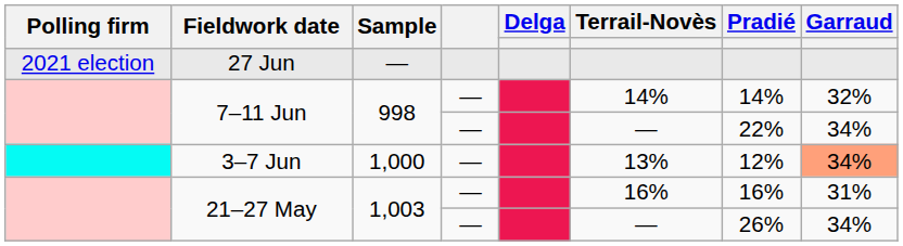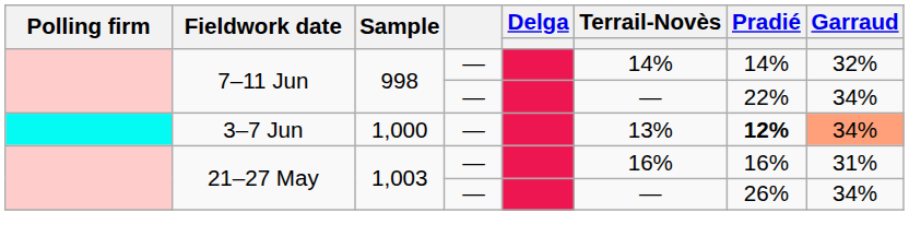- row: 2021 election | 27 Jun | —
3–7 Jun | Pradié: normal -> bold
